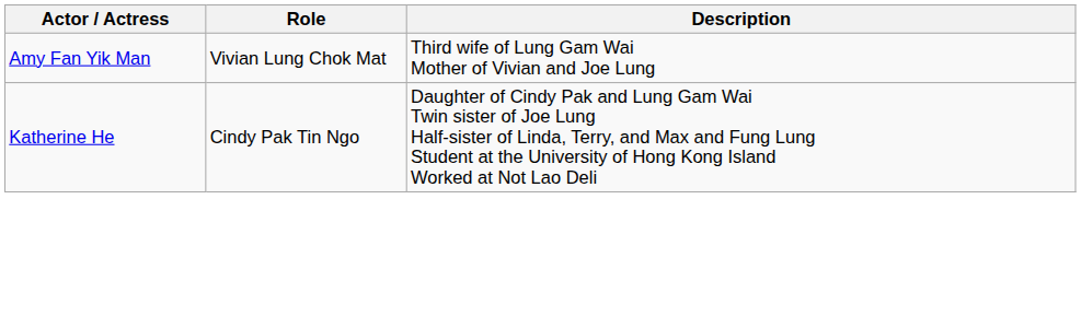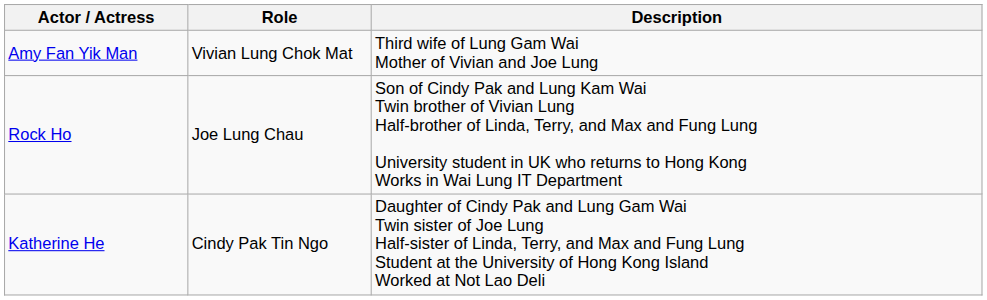+ row: Rock Ho | Joe Lung Chau | Son of Cindy Pak and Lung Kam Wai Twin brother of Vivian Lung Half-brother of Linda, Terry, and Max and Fung Lung University student in UK who returns to Hong Kong Works in Wai Lung IT Department
